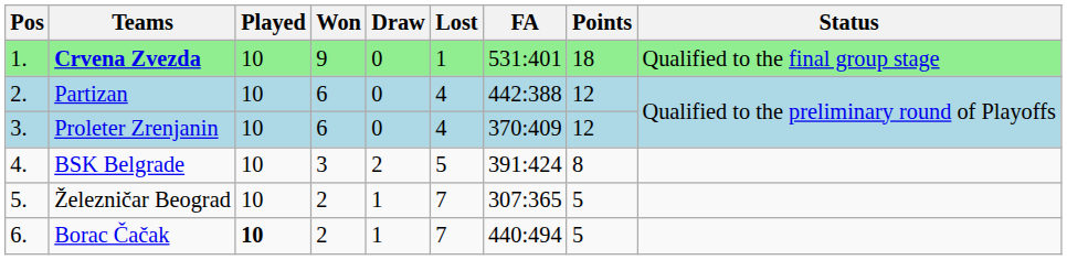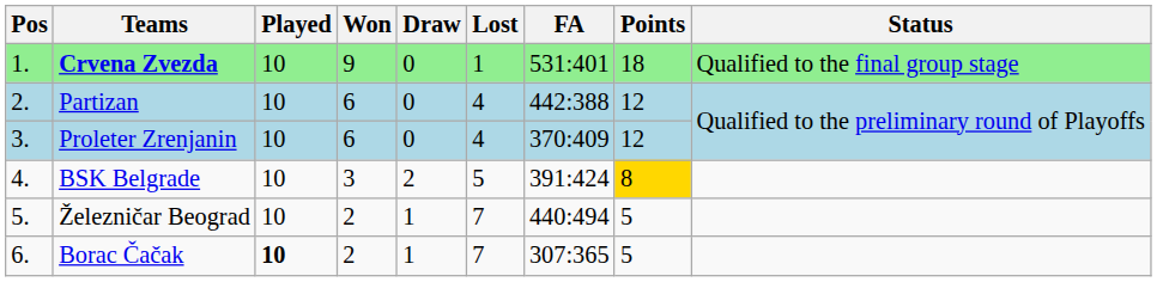BSK Belgrade | Points: no background -> gold background
Železničar Beograd | FA: 307:365 -> 440:494
Borac Čačak | FA: 440:494 -> 307:365
